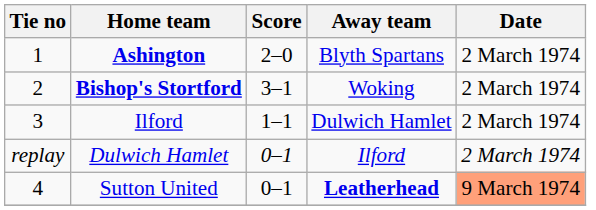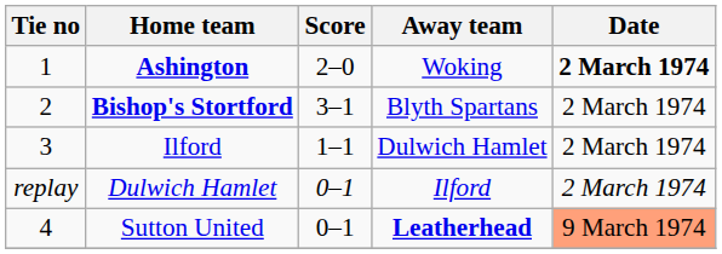Ashington | Away team: Blyth Spartans -> Woking
Ashington | Date: normal -> bold
Bishop's Stortford | Away team: Woking -> Blyth Spartans
